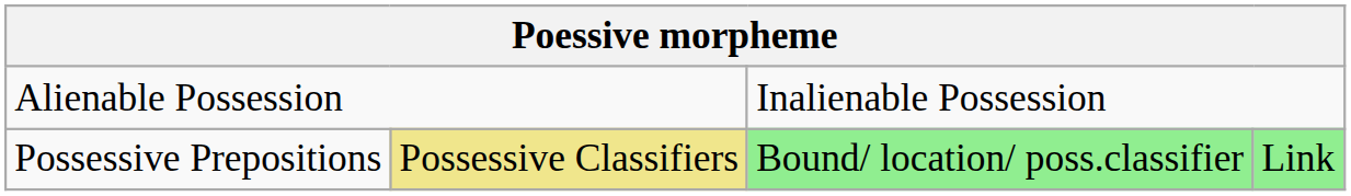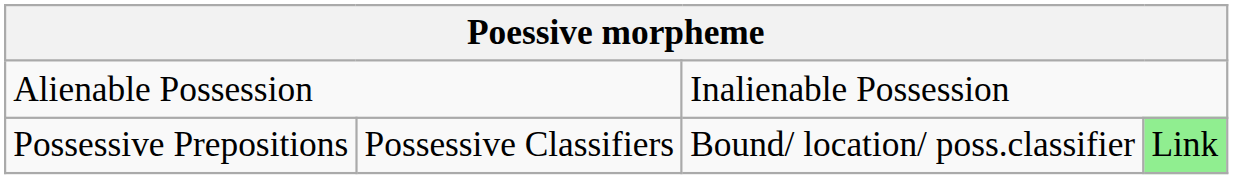Possessive Prepositions | column 2: khaki background -> no background
Possessive Prepositions | column 3: lightgreen background -> no background
